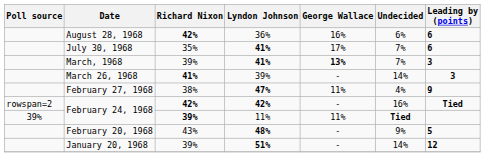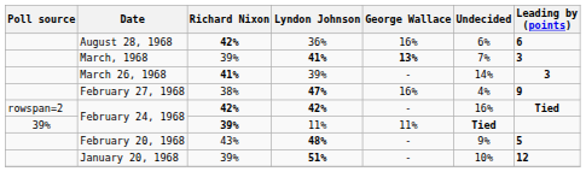- row: July 30, 1968 | 35% | 41% | 17% | 7% | 6
February 27, 1968 | George Wallace: 11% -> 16%
January 20, 1968 | Undecided: 14% -> 10%
